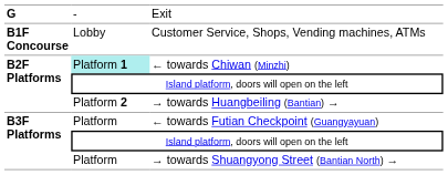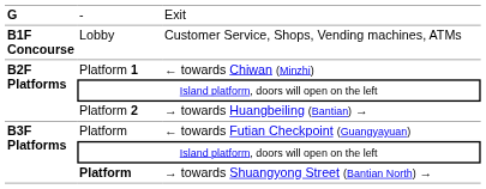← towards Chiwan (Minzhi) | column 2: paleturquoise background -> no background
→ towards Shuangyong Street (Bantian North) → | column 2: normal -> bold
